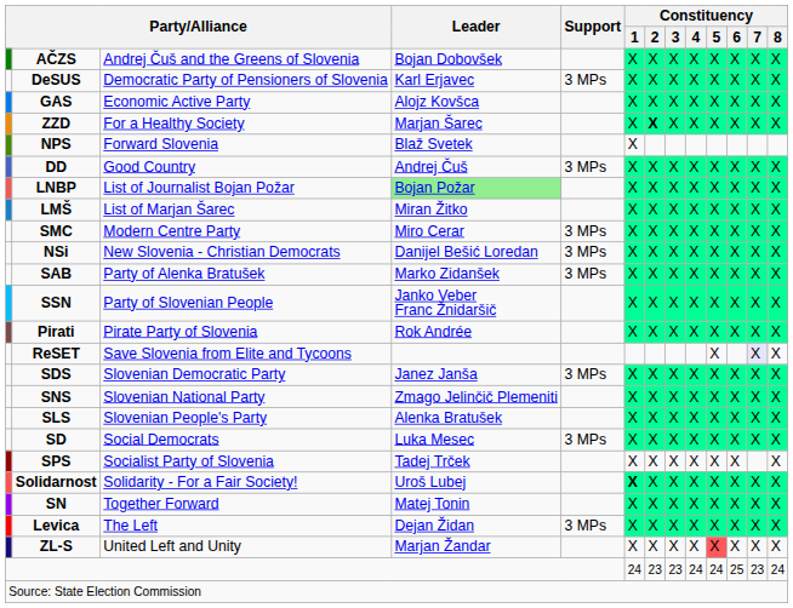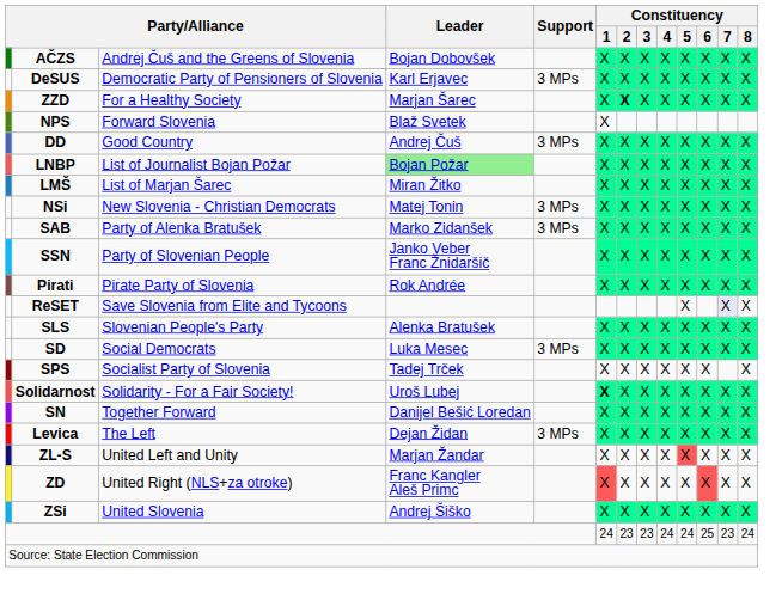- row: GAS | Economic Active Party | Alojz Kovšca | X | X | X | X | X | X | X | X
- row: SMC | Modern Centre Party | Miro Cerar | 3 MPs | X | X | X | X | X | X | X | X
NSi | Leader: Danijel Bešić Loredan -> Matej Tonin
- row: SDS | Slovenian Democratic Party | Janez Janša | 3 MPs | X | X | X | X | X | X | X | X
- row: SNS | Slovenian National Party | Zmago Jelinčič Plemeniti | X | X | X | X | X | X | X | X
SN | Leader: Matej Tonin -> Danijel Bešić Loredan
+ row: ZD | United Right (NLS+za otroke) | Franc Kangler Aleš Primc | X | X | X | X | X | X | X | X
+ row: ZSi | United Slovenia | Andrej Šiško | X | X | X | X | X | X | X | X
